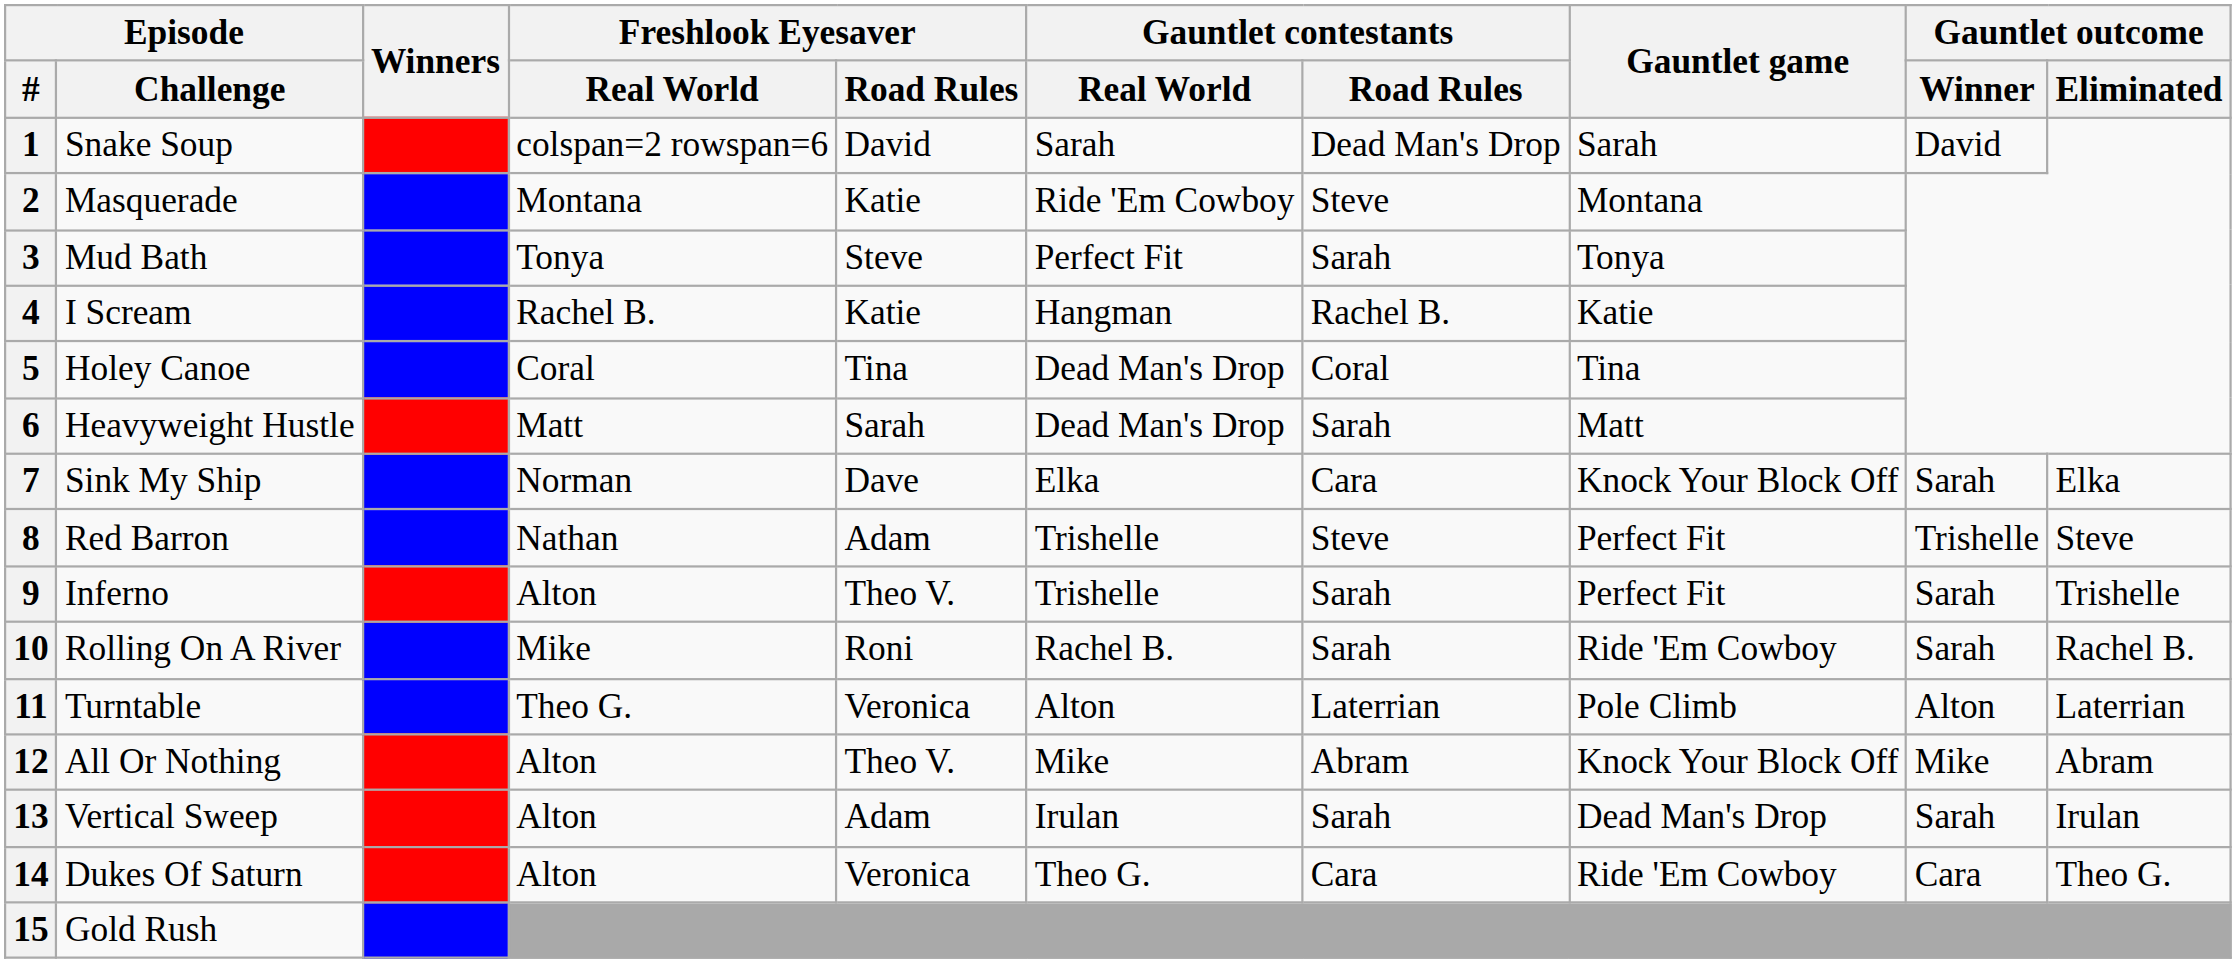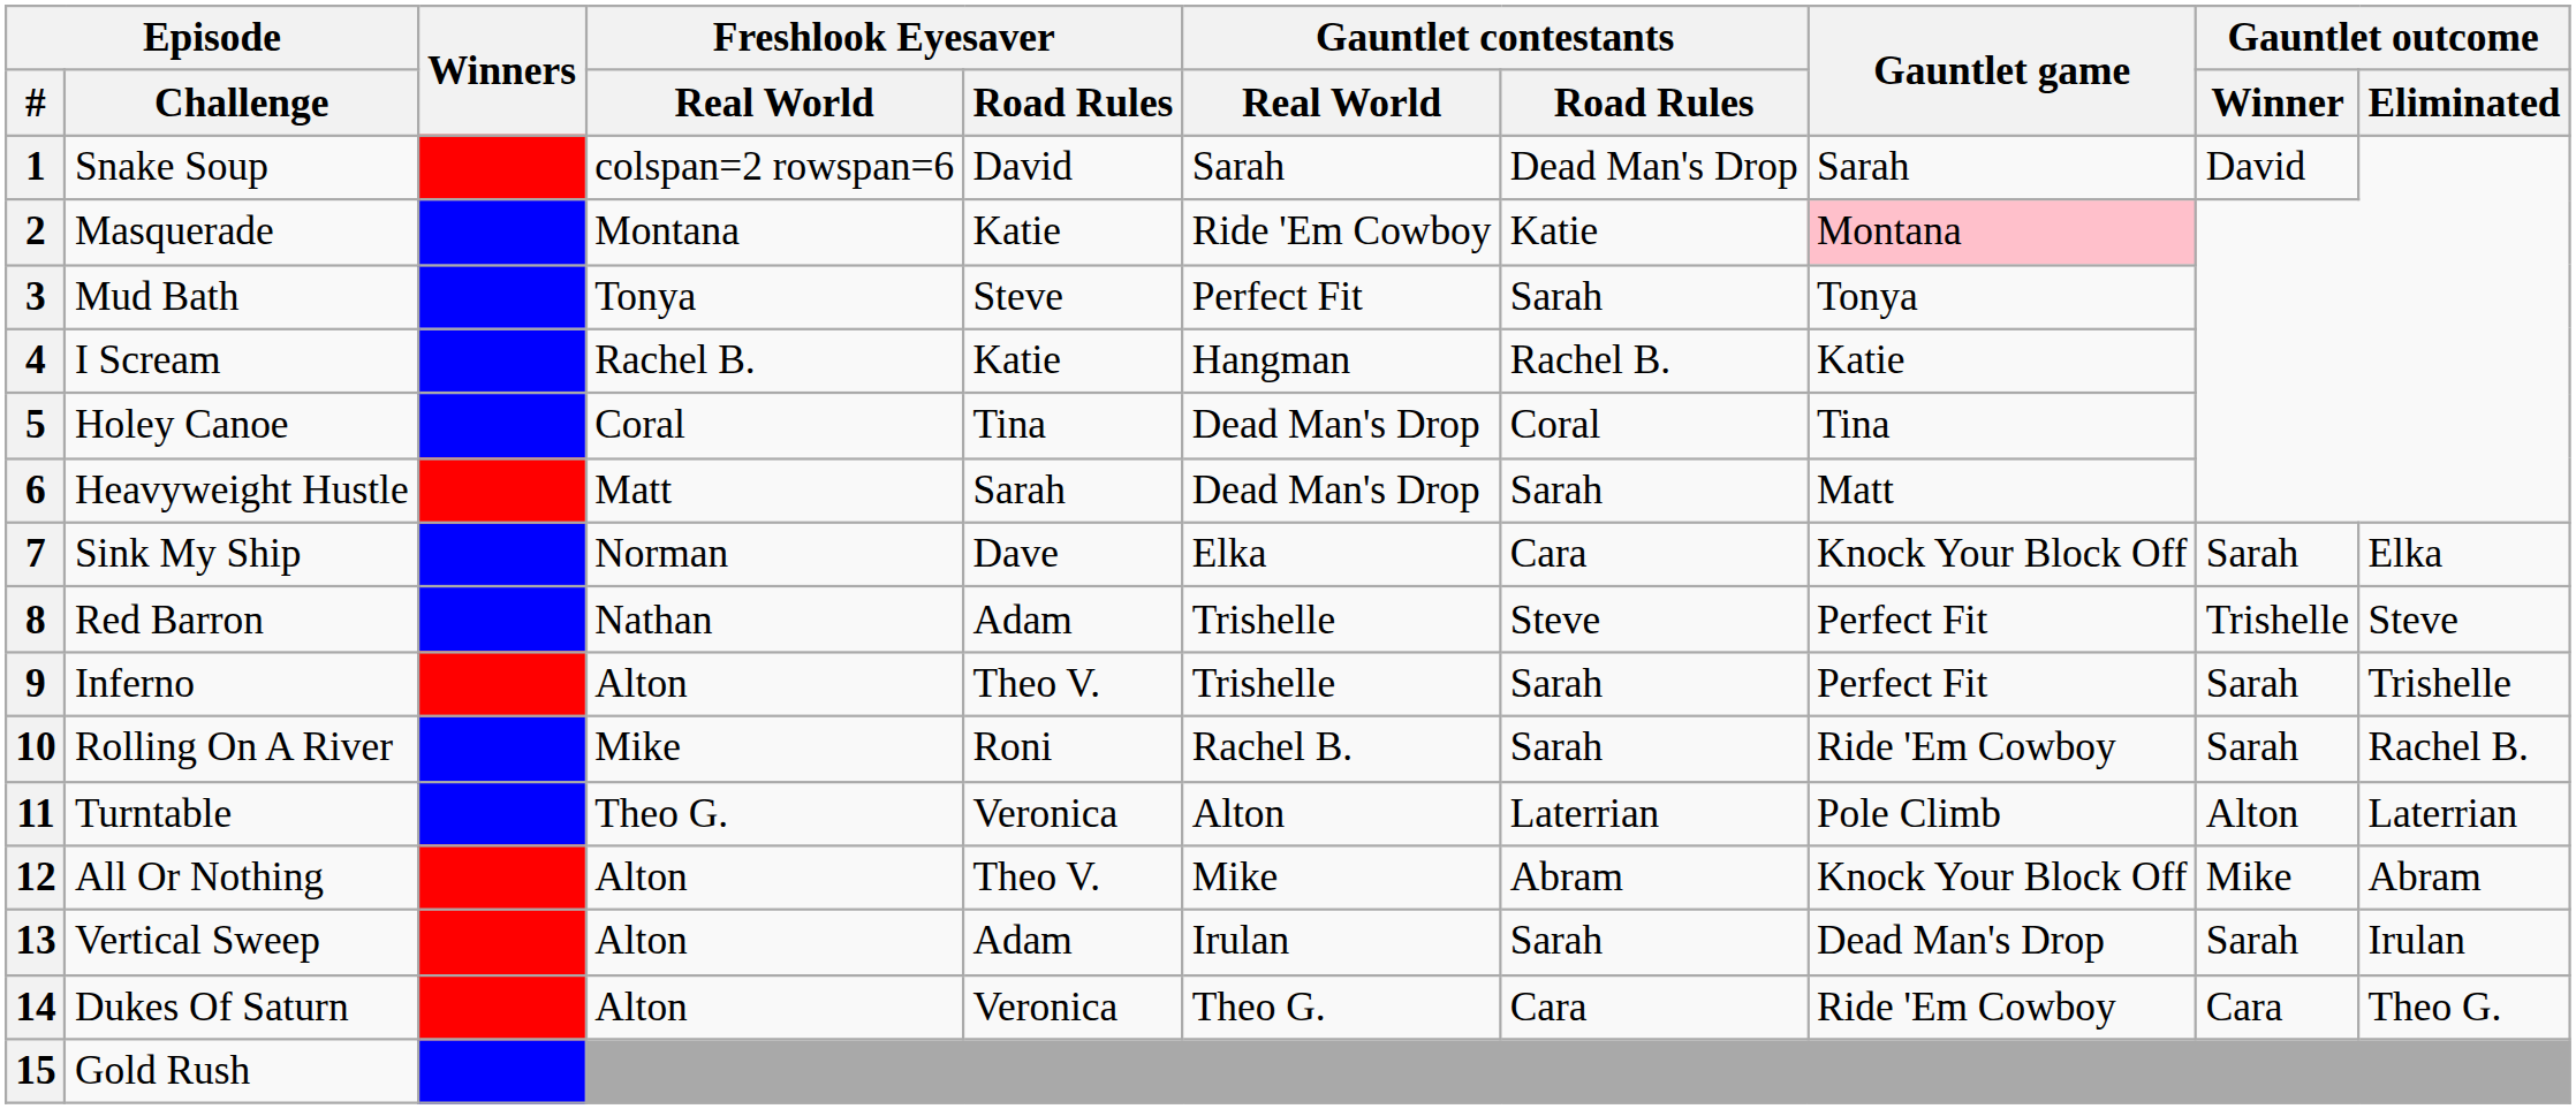2 | Gauntlet contestants / Road Rules: Steve -> Katie
2 | Gauntlet game: no background -> pink background
